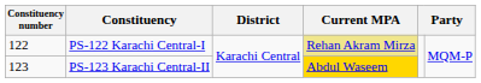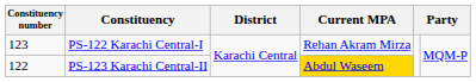PS-122 Karachi Central-I | Constituency number: 122 -> 123
PS-122 Karachi Central-I | Current MPA: khaki background -> no background
PS-123 Karachi Central-II | Constituency number: 123 -> 122
